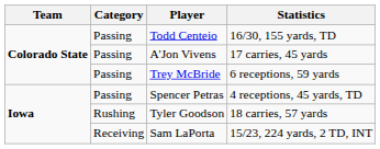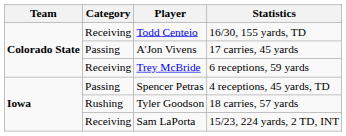Todd Centeio | Category: Passing -> Receiving
Trey McBride | Category: Passing -> Receiving
